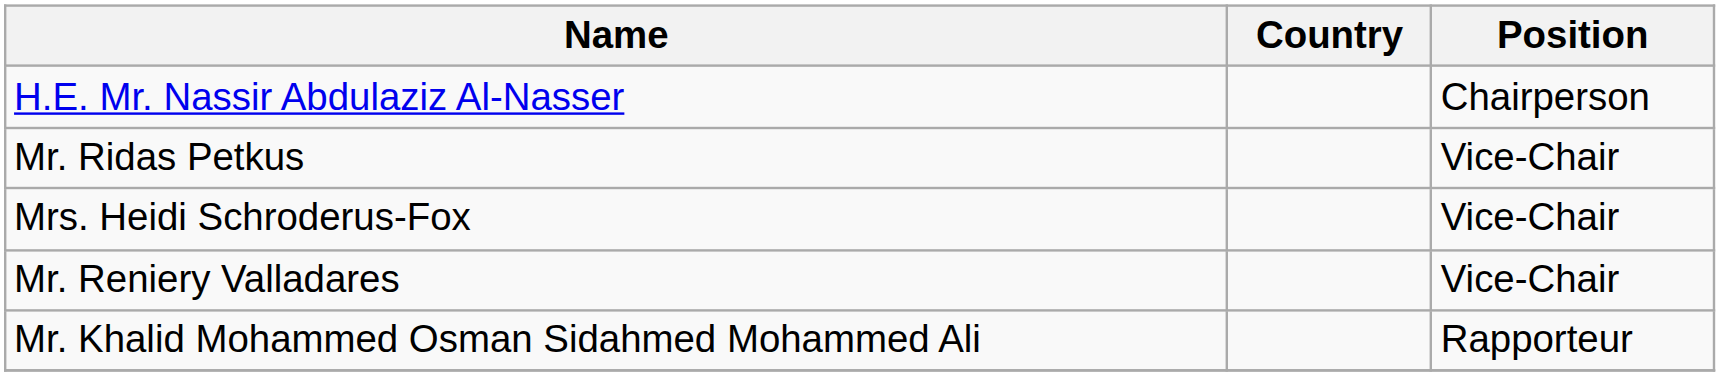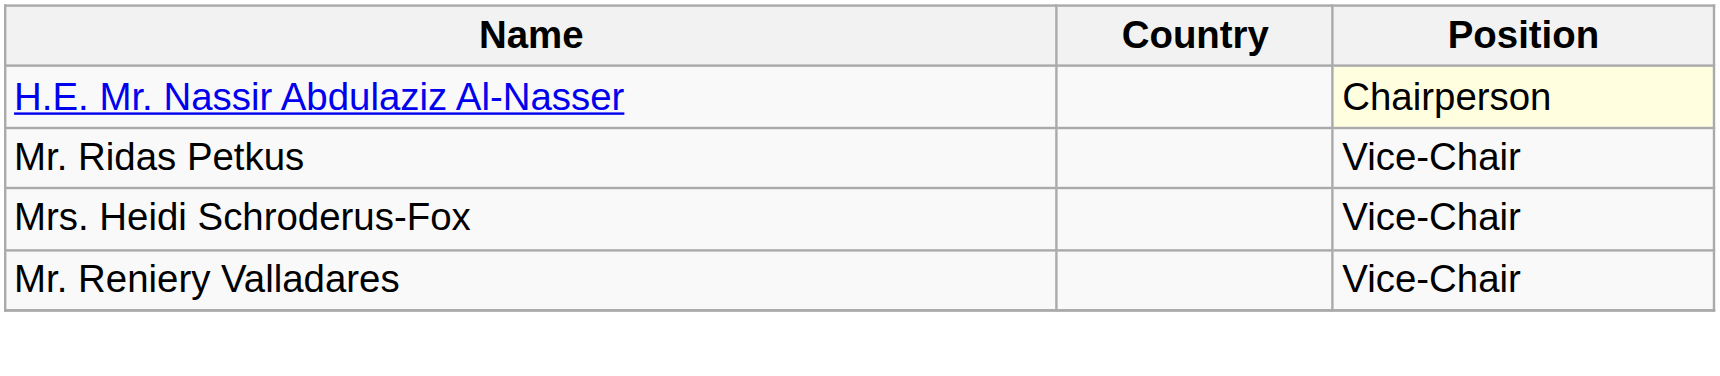H.E. Mr. Nassir Abdulaziz Al-Nasser | Position: no background -> lightyellow background
- row: Mr. Khalid Mohammed Osman Sidahmed Mohammed Ali | Rapporteur
